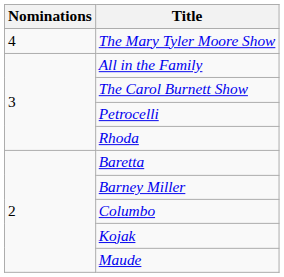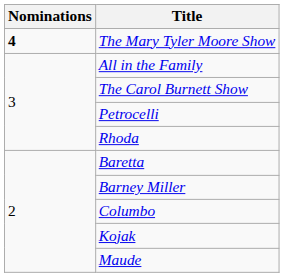The Mary Tyler Moore Show | Nominations: normal -> bold
